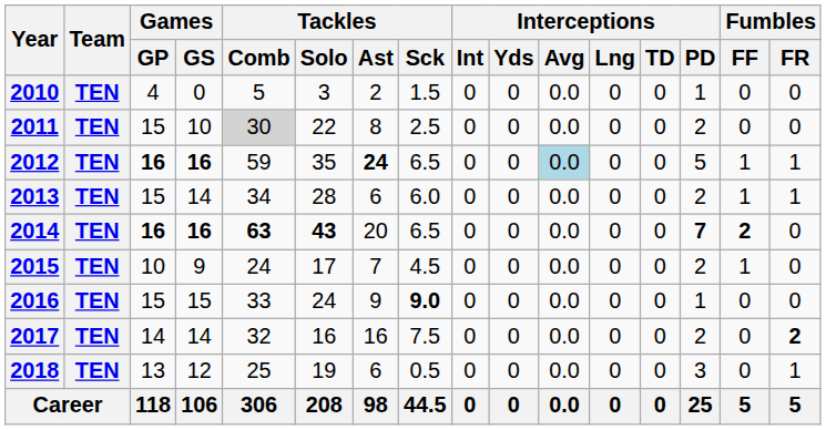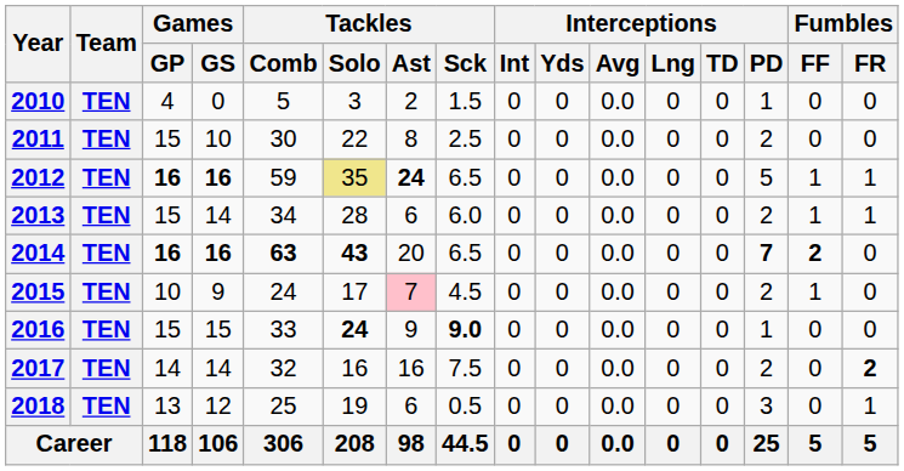2011 | Tackles / Comb: lightgrey background -> no background
2012 | Tackles / Solo: no background -> khaki background
2012 | Interceptions / Avg: lightblue background -> no background
2015 | Tackles / Ast: no background -> pink background
2016 | Tackles / Solo: normal -> bold
